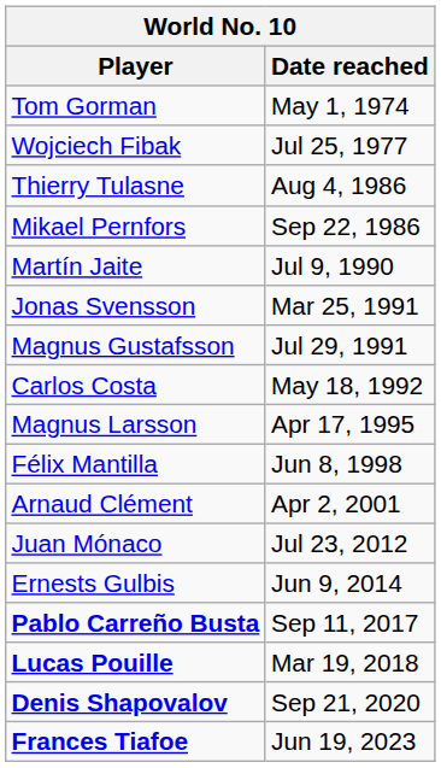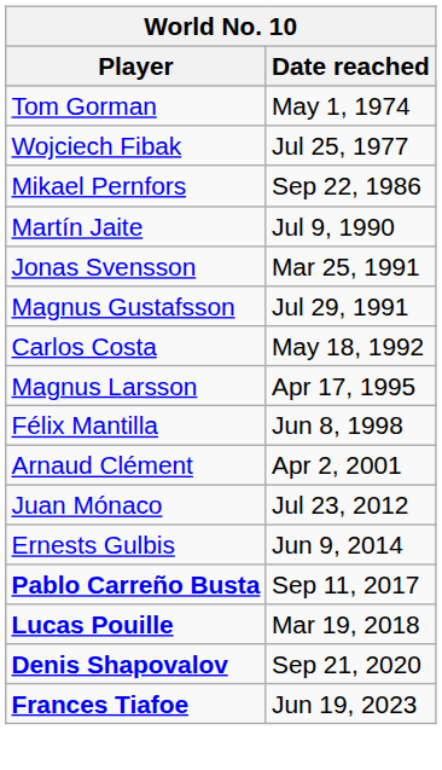- row: Thierry Tulasne | Aug 4, 1986
